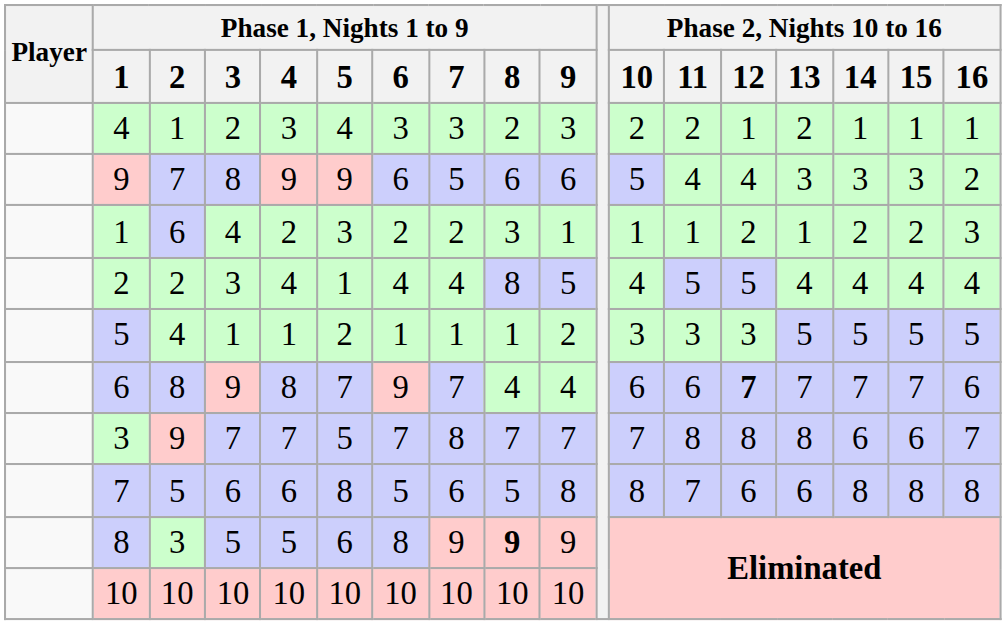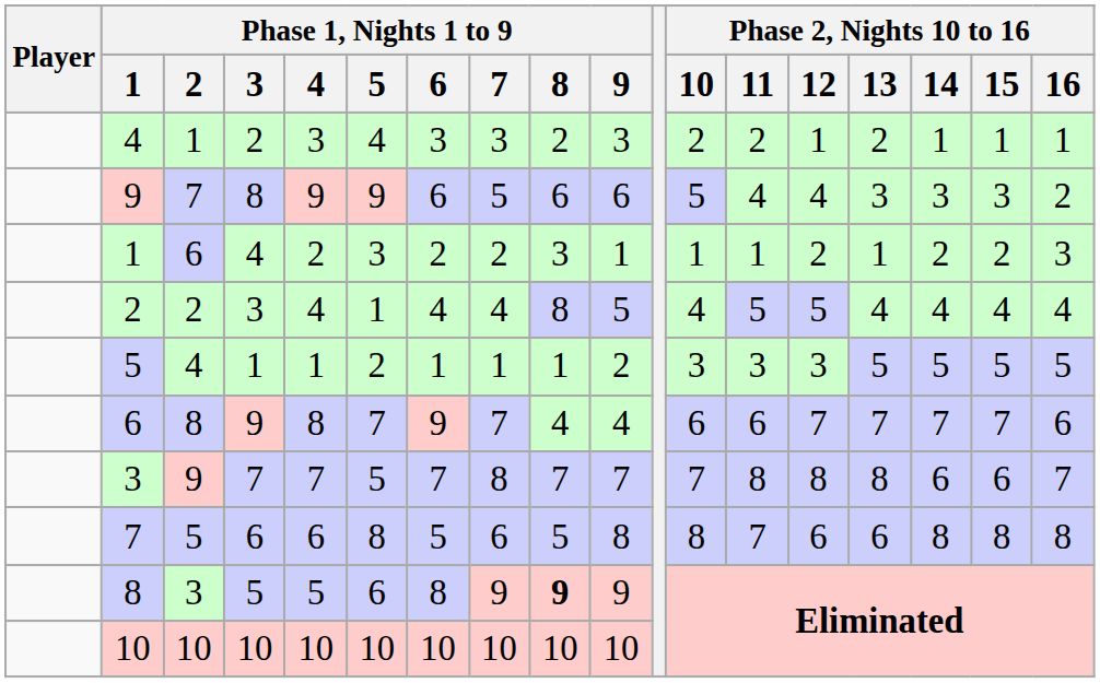row 8 | Phase 2, Nights 10 to 16 / 12: bold -> normal
